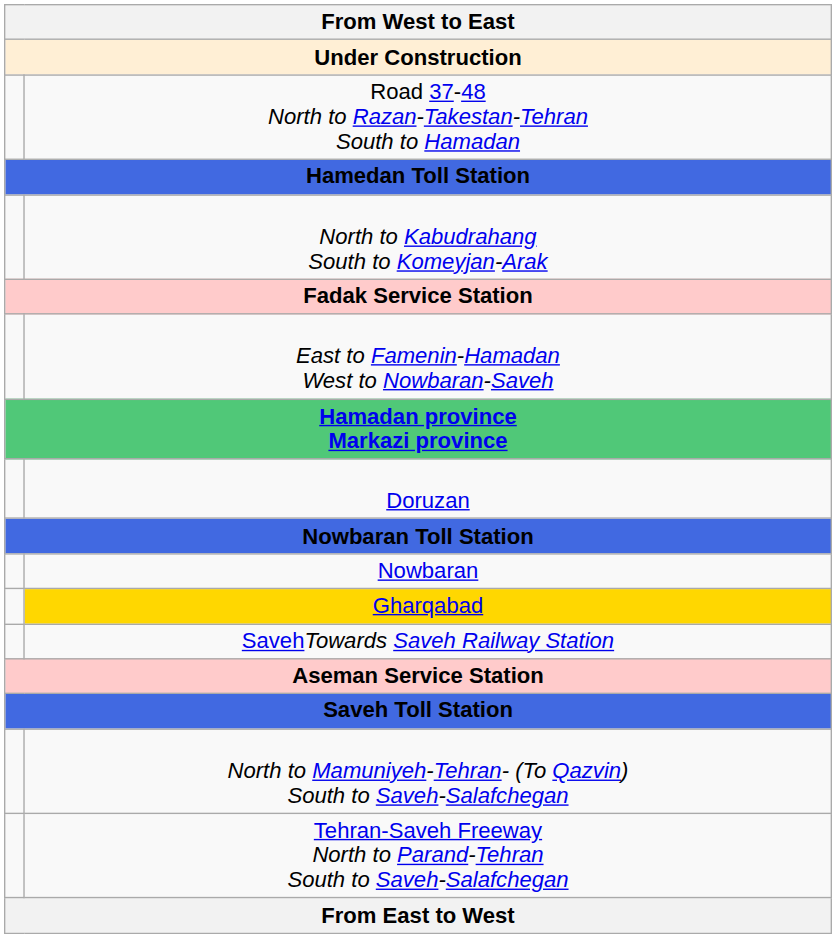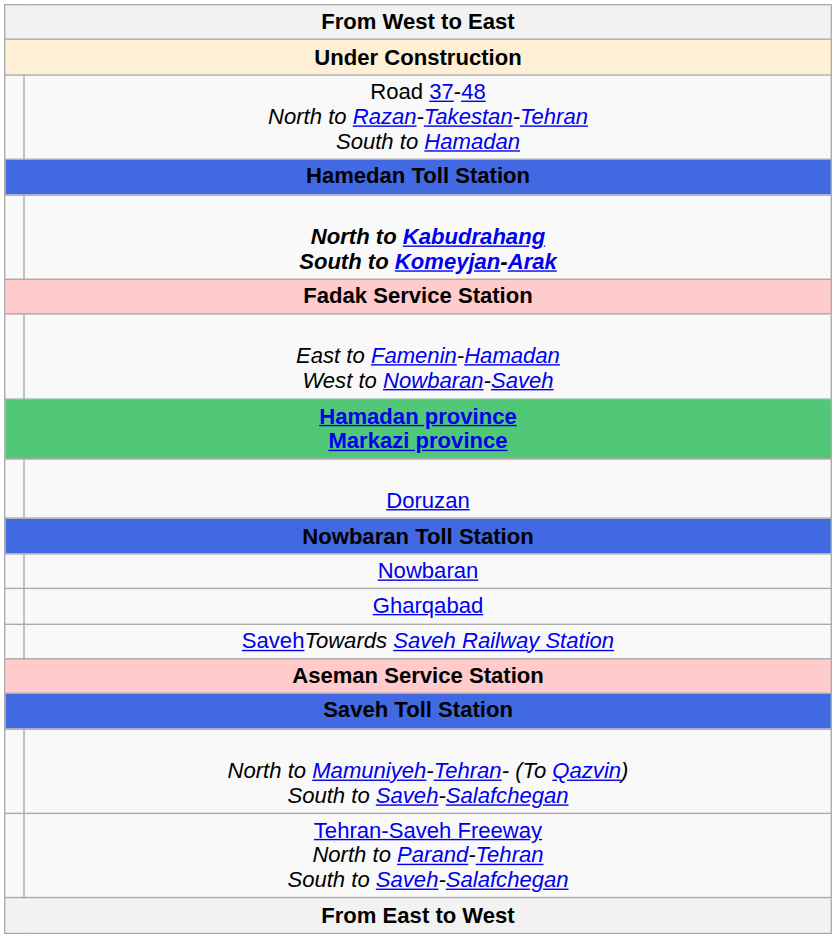North to Kabudrahang South to Komeyjan-Arak | column 2: normal -> bold
Gharqabad | column 2: gold background -> no background
